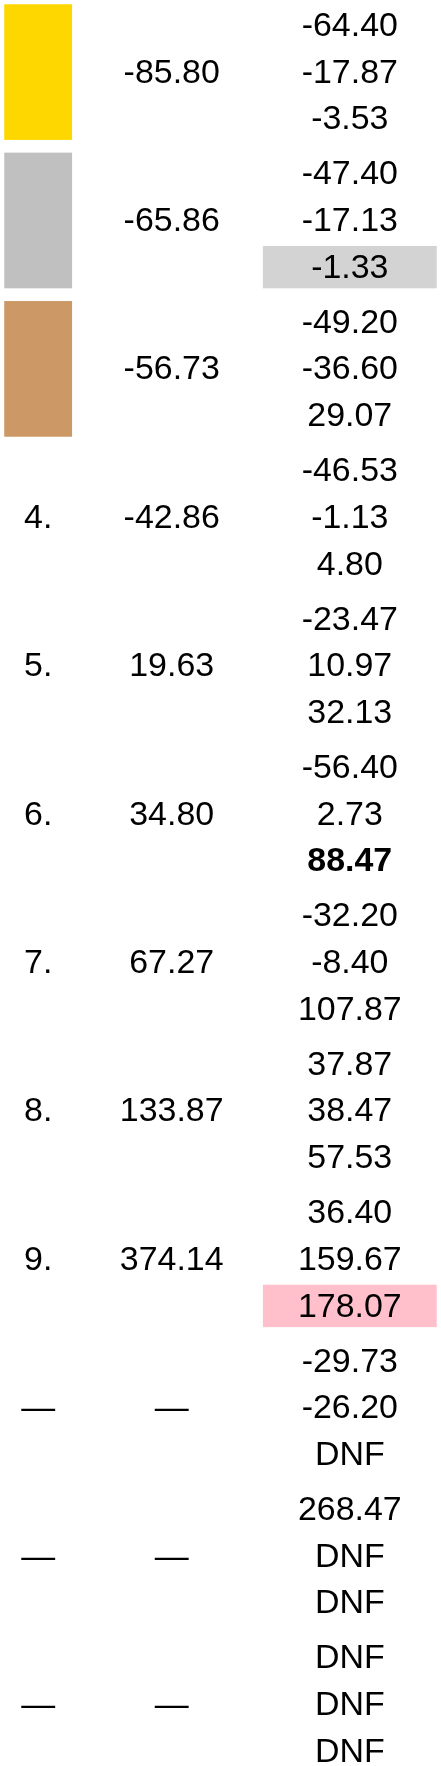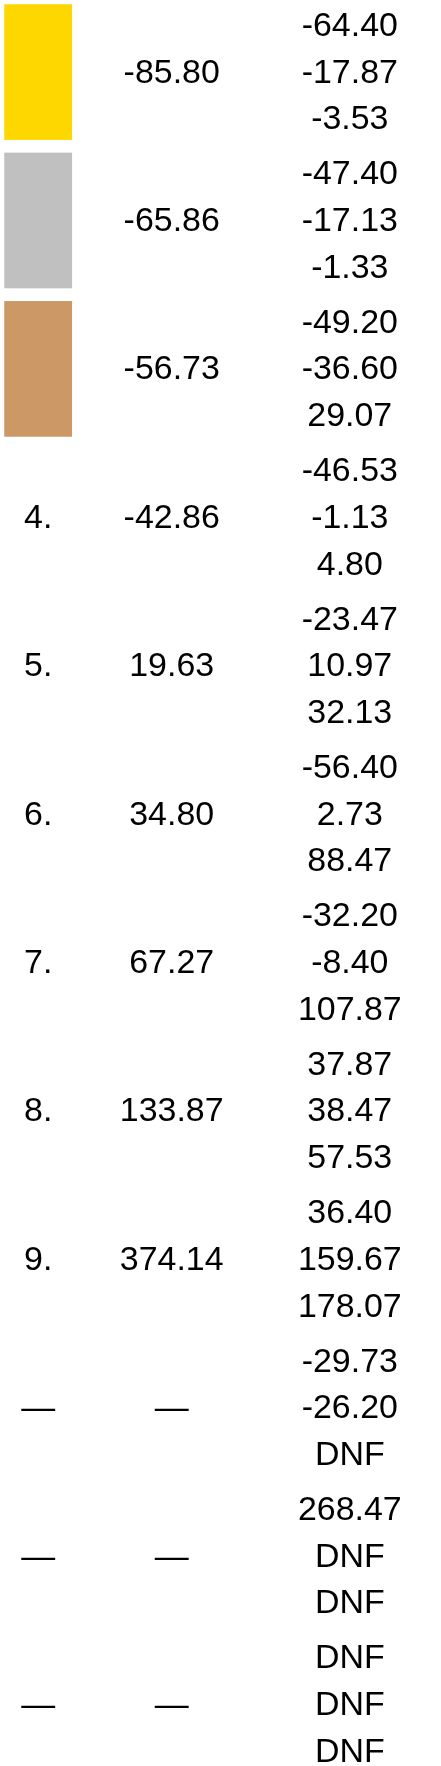-1.33 | column 3: lightgrey background -> no background
88.47 | column 3: bold -> normal
178.07 | column 3: pink background -> no background
